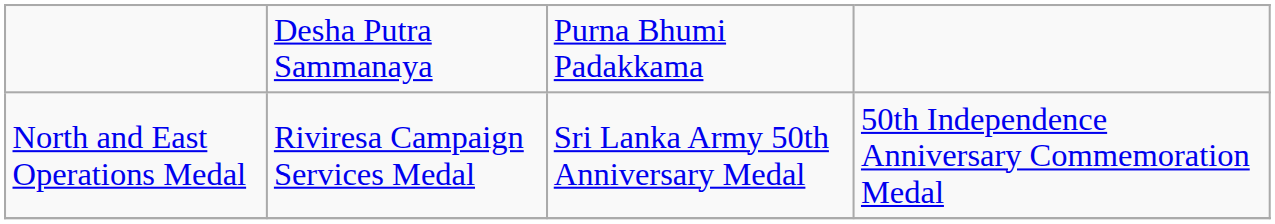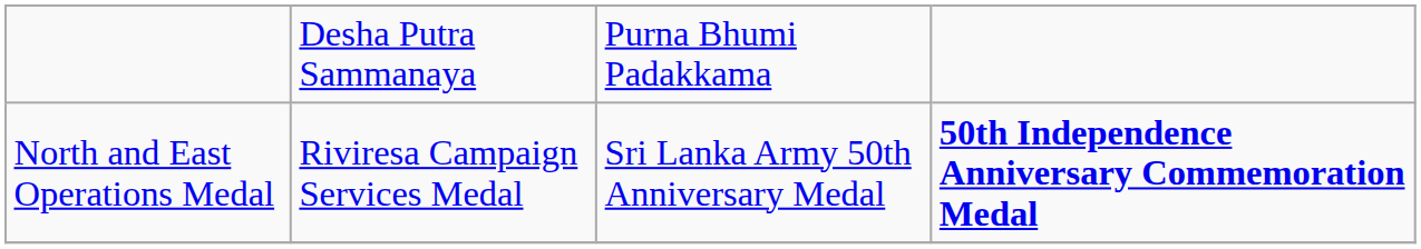North and East Operations Medal | column 4: normal -> bold
